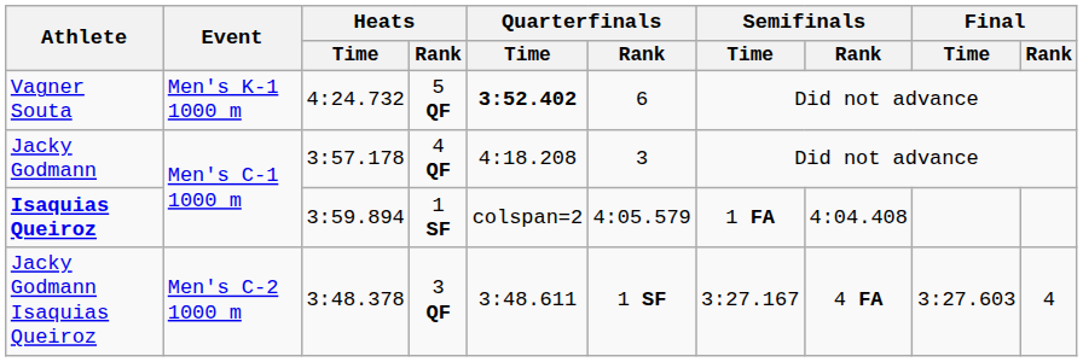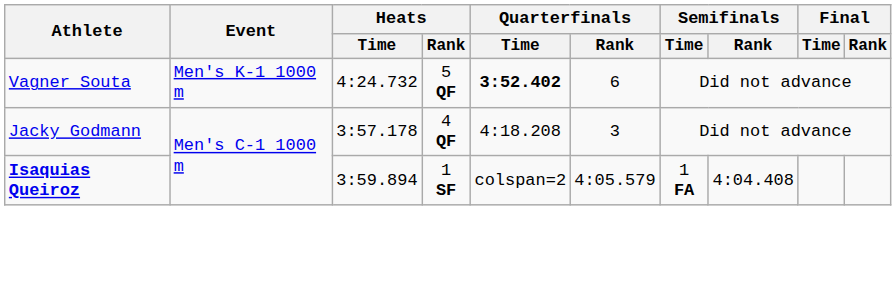- row: Jacky Godmann Isaquias Queiroz | Men's C-2 1000 m | 3:48.378 | 3 QF | 3:48.611 | 1 SF | 3:27.167 | 4 FA | 3:27.603 | 4
